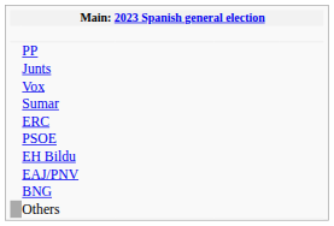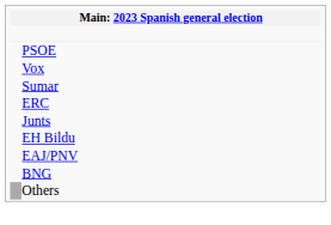- row: PP
rows swapped: PSOE <-> Junts
